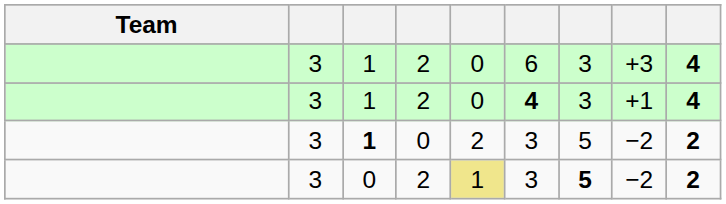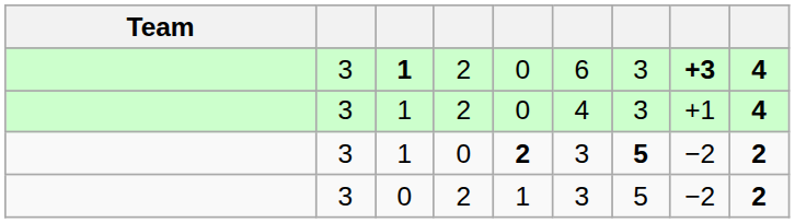row 2 | column 3: normal -> bold
row 2 | column 8: normal -> bold
row 3 | column 6: bold -> normal
row 4 | column 3: bold -> normal
row 4 | column 5: normal -> bold
row 4 | column 7: normal -> bold
row 5 | column 5: khaki background -> no background
row 5 | column 7: bold -> normal
